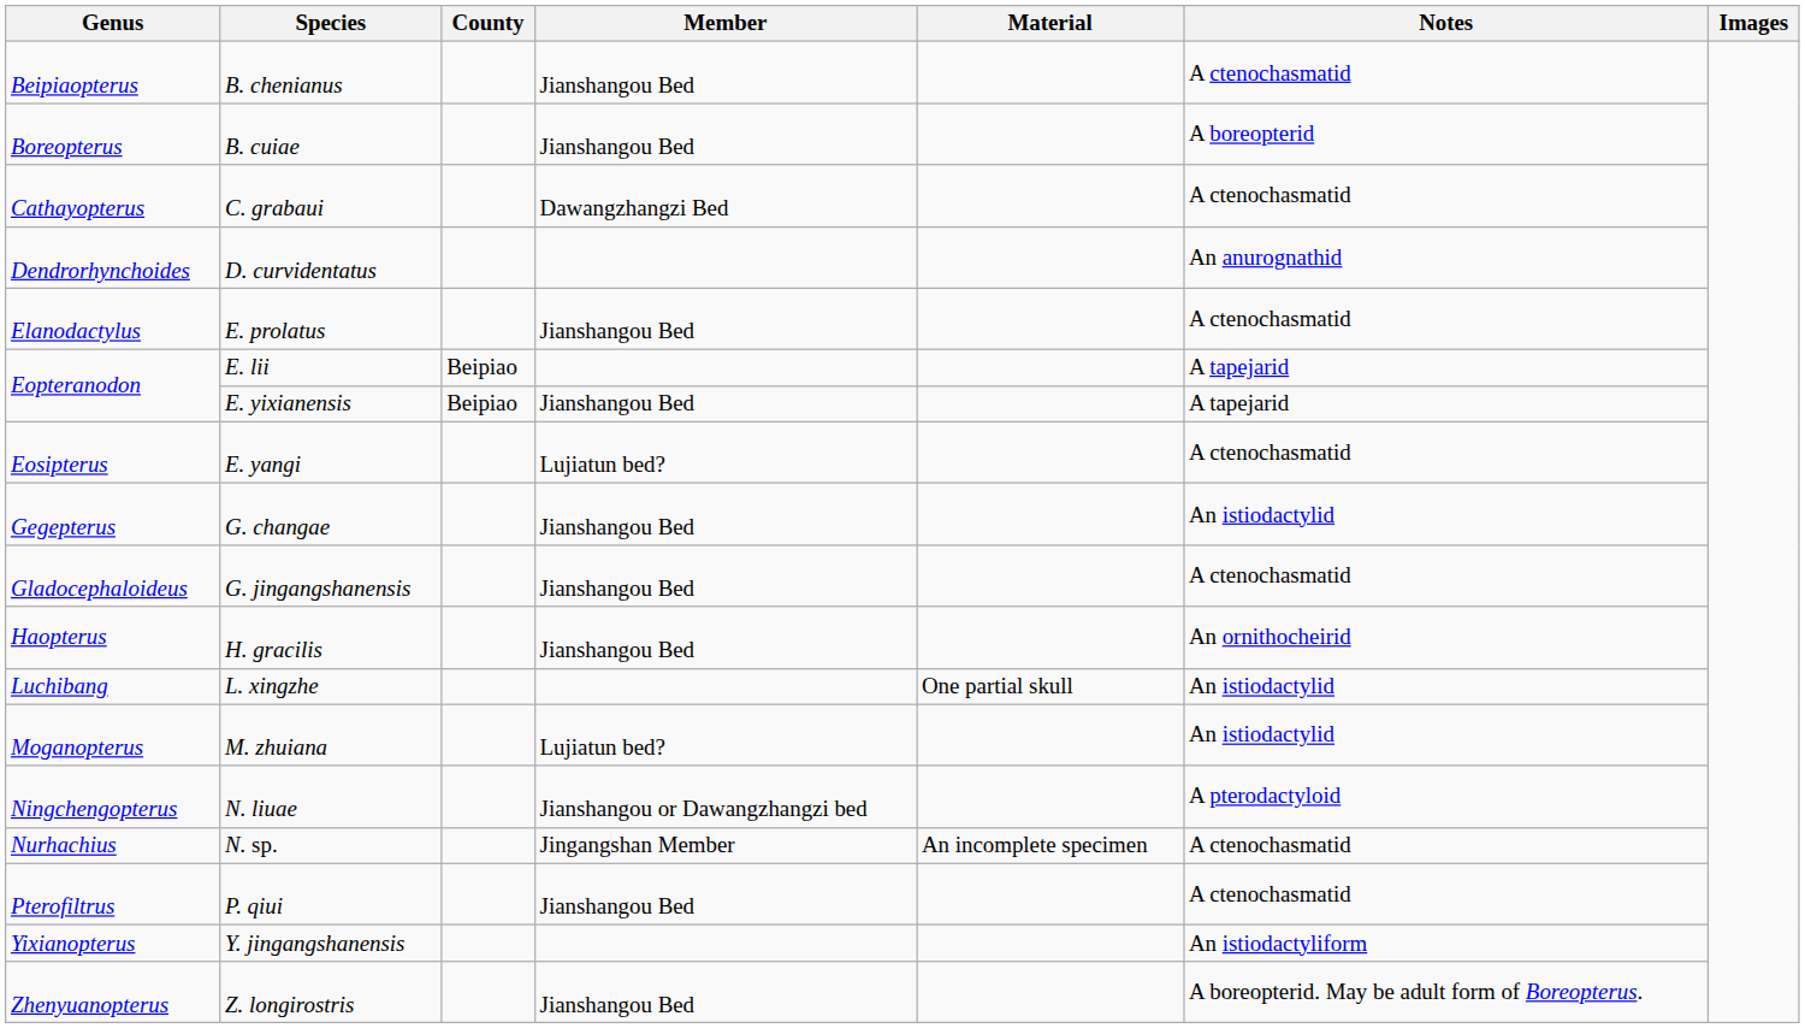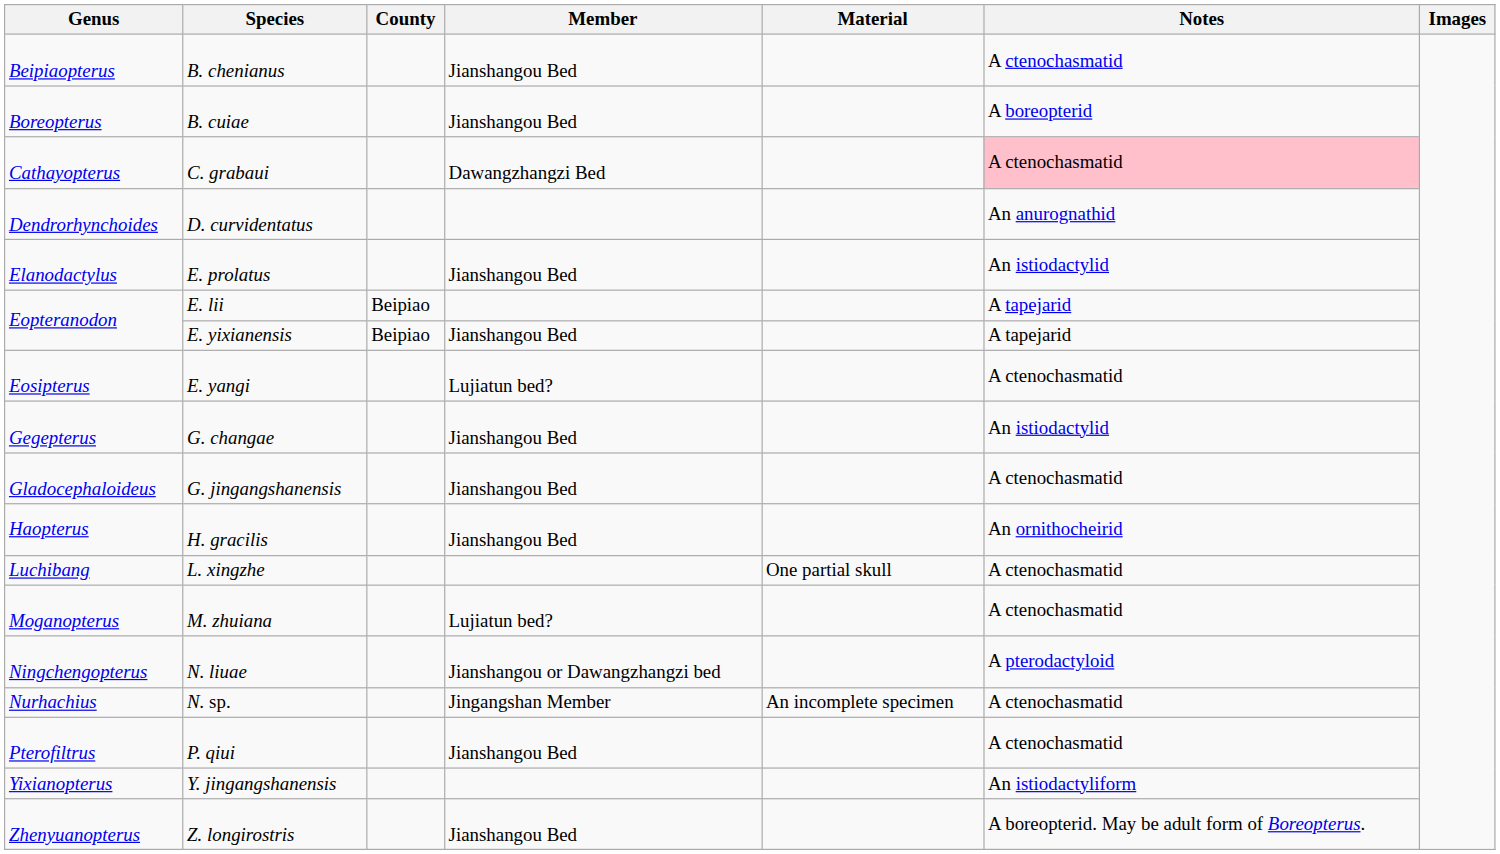C. grabaui | Notes: no background -> pink background
E. prolatus | Notes: A ctenochasmatid -> An istiodactylid
L. xingzhe | Notes: An istiodactylid -> A ctenochasmatid
M. zhuiana | Notes: An istiodactylid -> A ctenochasmatid
